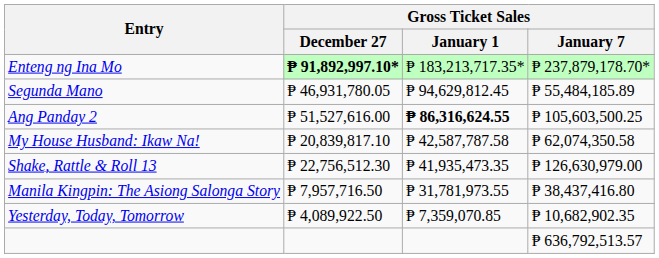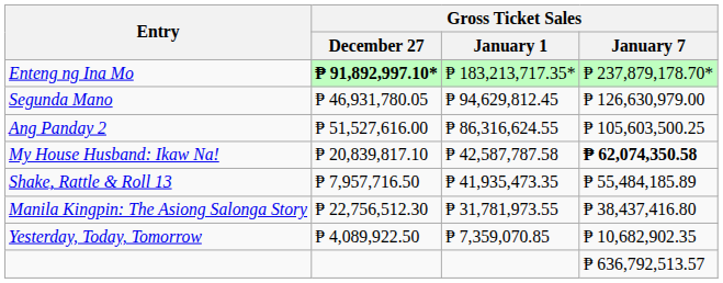Segunda Mano | Gross Ticket Sales / January 7: ₱ 55,484,185.89 -> ₱ 126,630,979.00
Ang Panday 2 | Gross Ticket Sales / January 1: bold -> normal
My House Husband: Ikaw Na! | Gross Ticket Sales / January 7: normal -> bold
Shake, Rattle & Roll 13 | Gross Ticket Sales / December 27: ₱ 22,756,512.30 -> ₱ 7,957,716.50
Shake, Rattle & Roll 13 | Gross Ticket Sales / January 7: ₱ 126,630,979.00 -> ₱ 55,484,185.89
Manila Kingpin: The Asiong Salonga Story | Gross Ticket Sales / December 27: ₱ 7,957,716.50 -> ₱ 22,756,512.30
